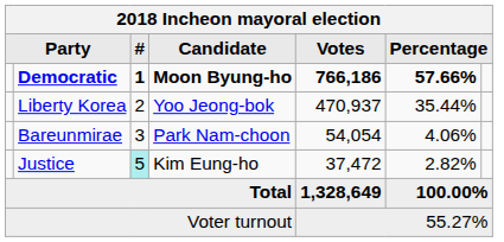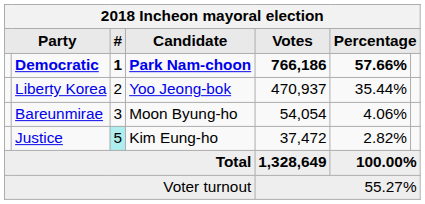Democratic | Candidate: Moon Byung-ho -> Park Nam-choon
Bareunmirae | Candidate: Park Nam-choon -> Moon Byung-ho
